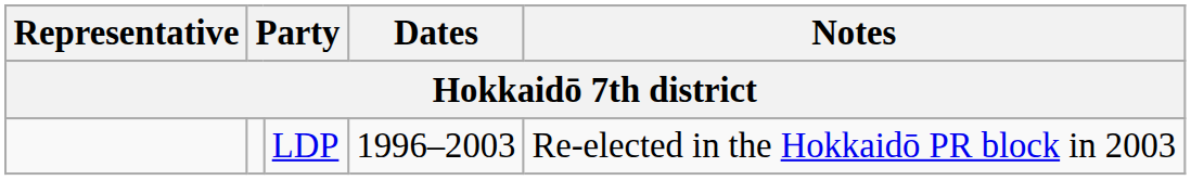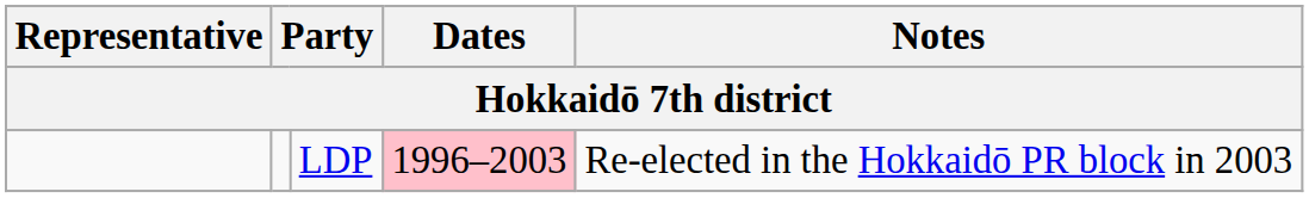LDP | Dates: no background -> pink background
